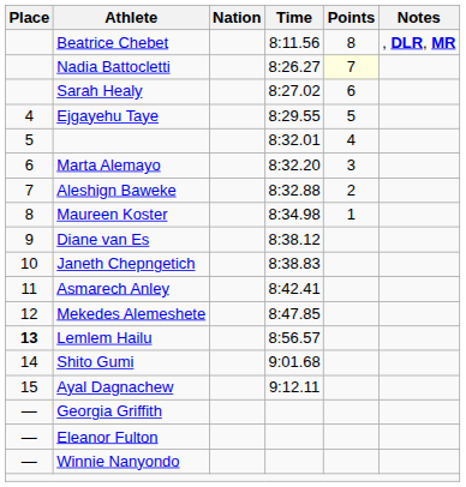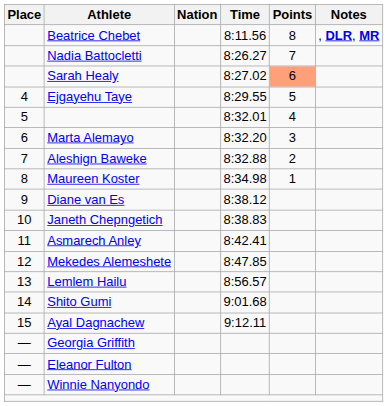Nadia Battocletti | Points: lightyellow background -> no background
Sarah Healy | Points: no background -> lightsalmon background
Lemlem Hailu | Place: bold -> normal
